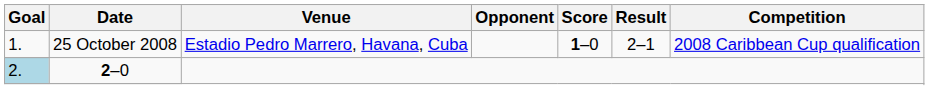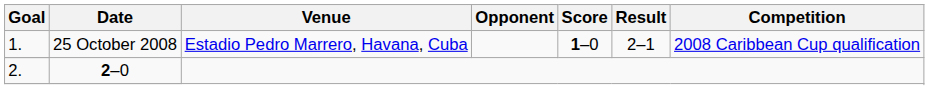2–0 | Goal: lightblue background -> no background
